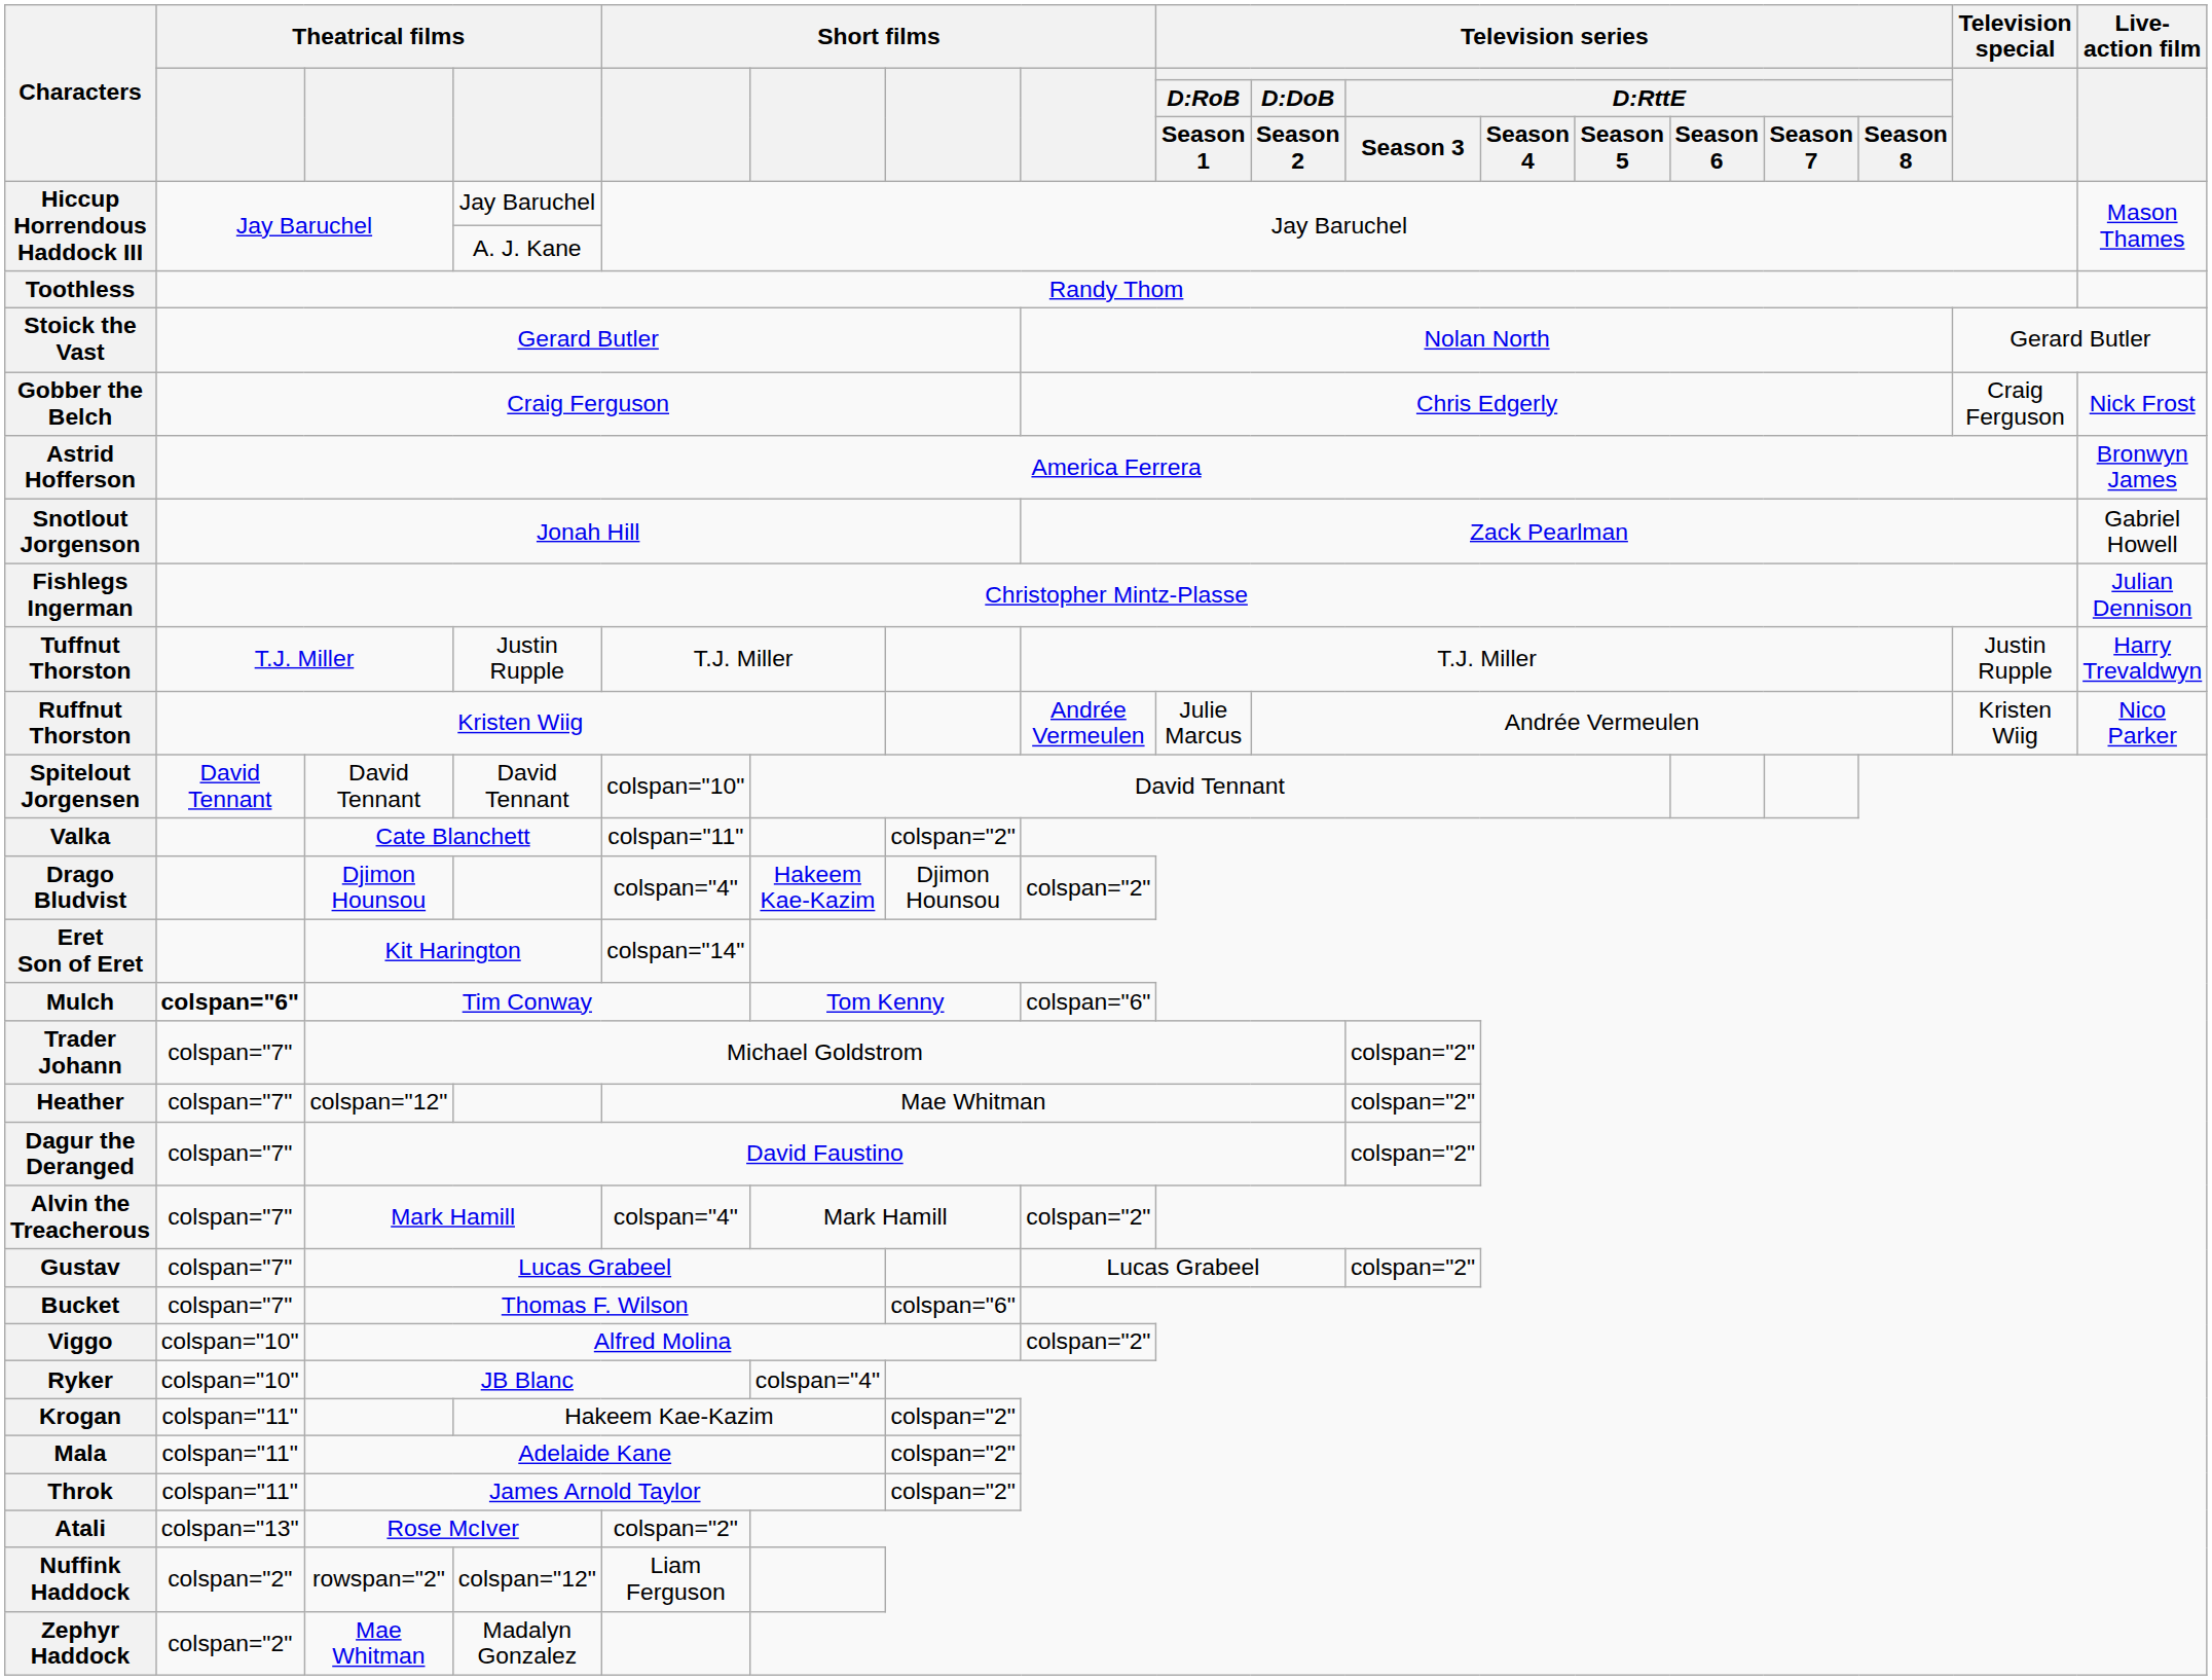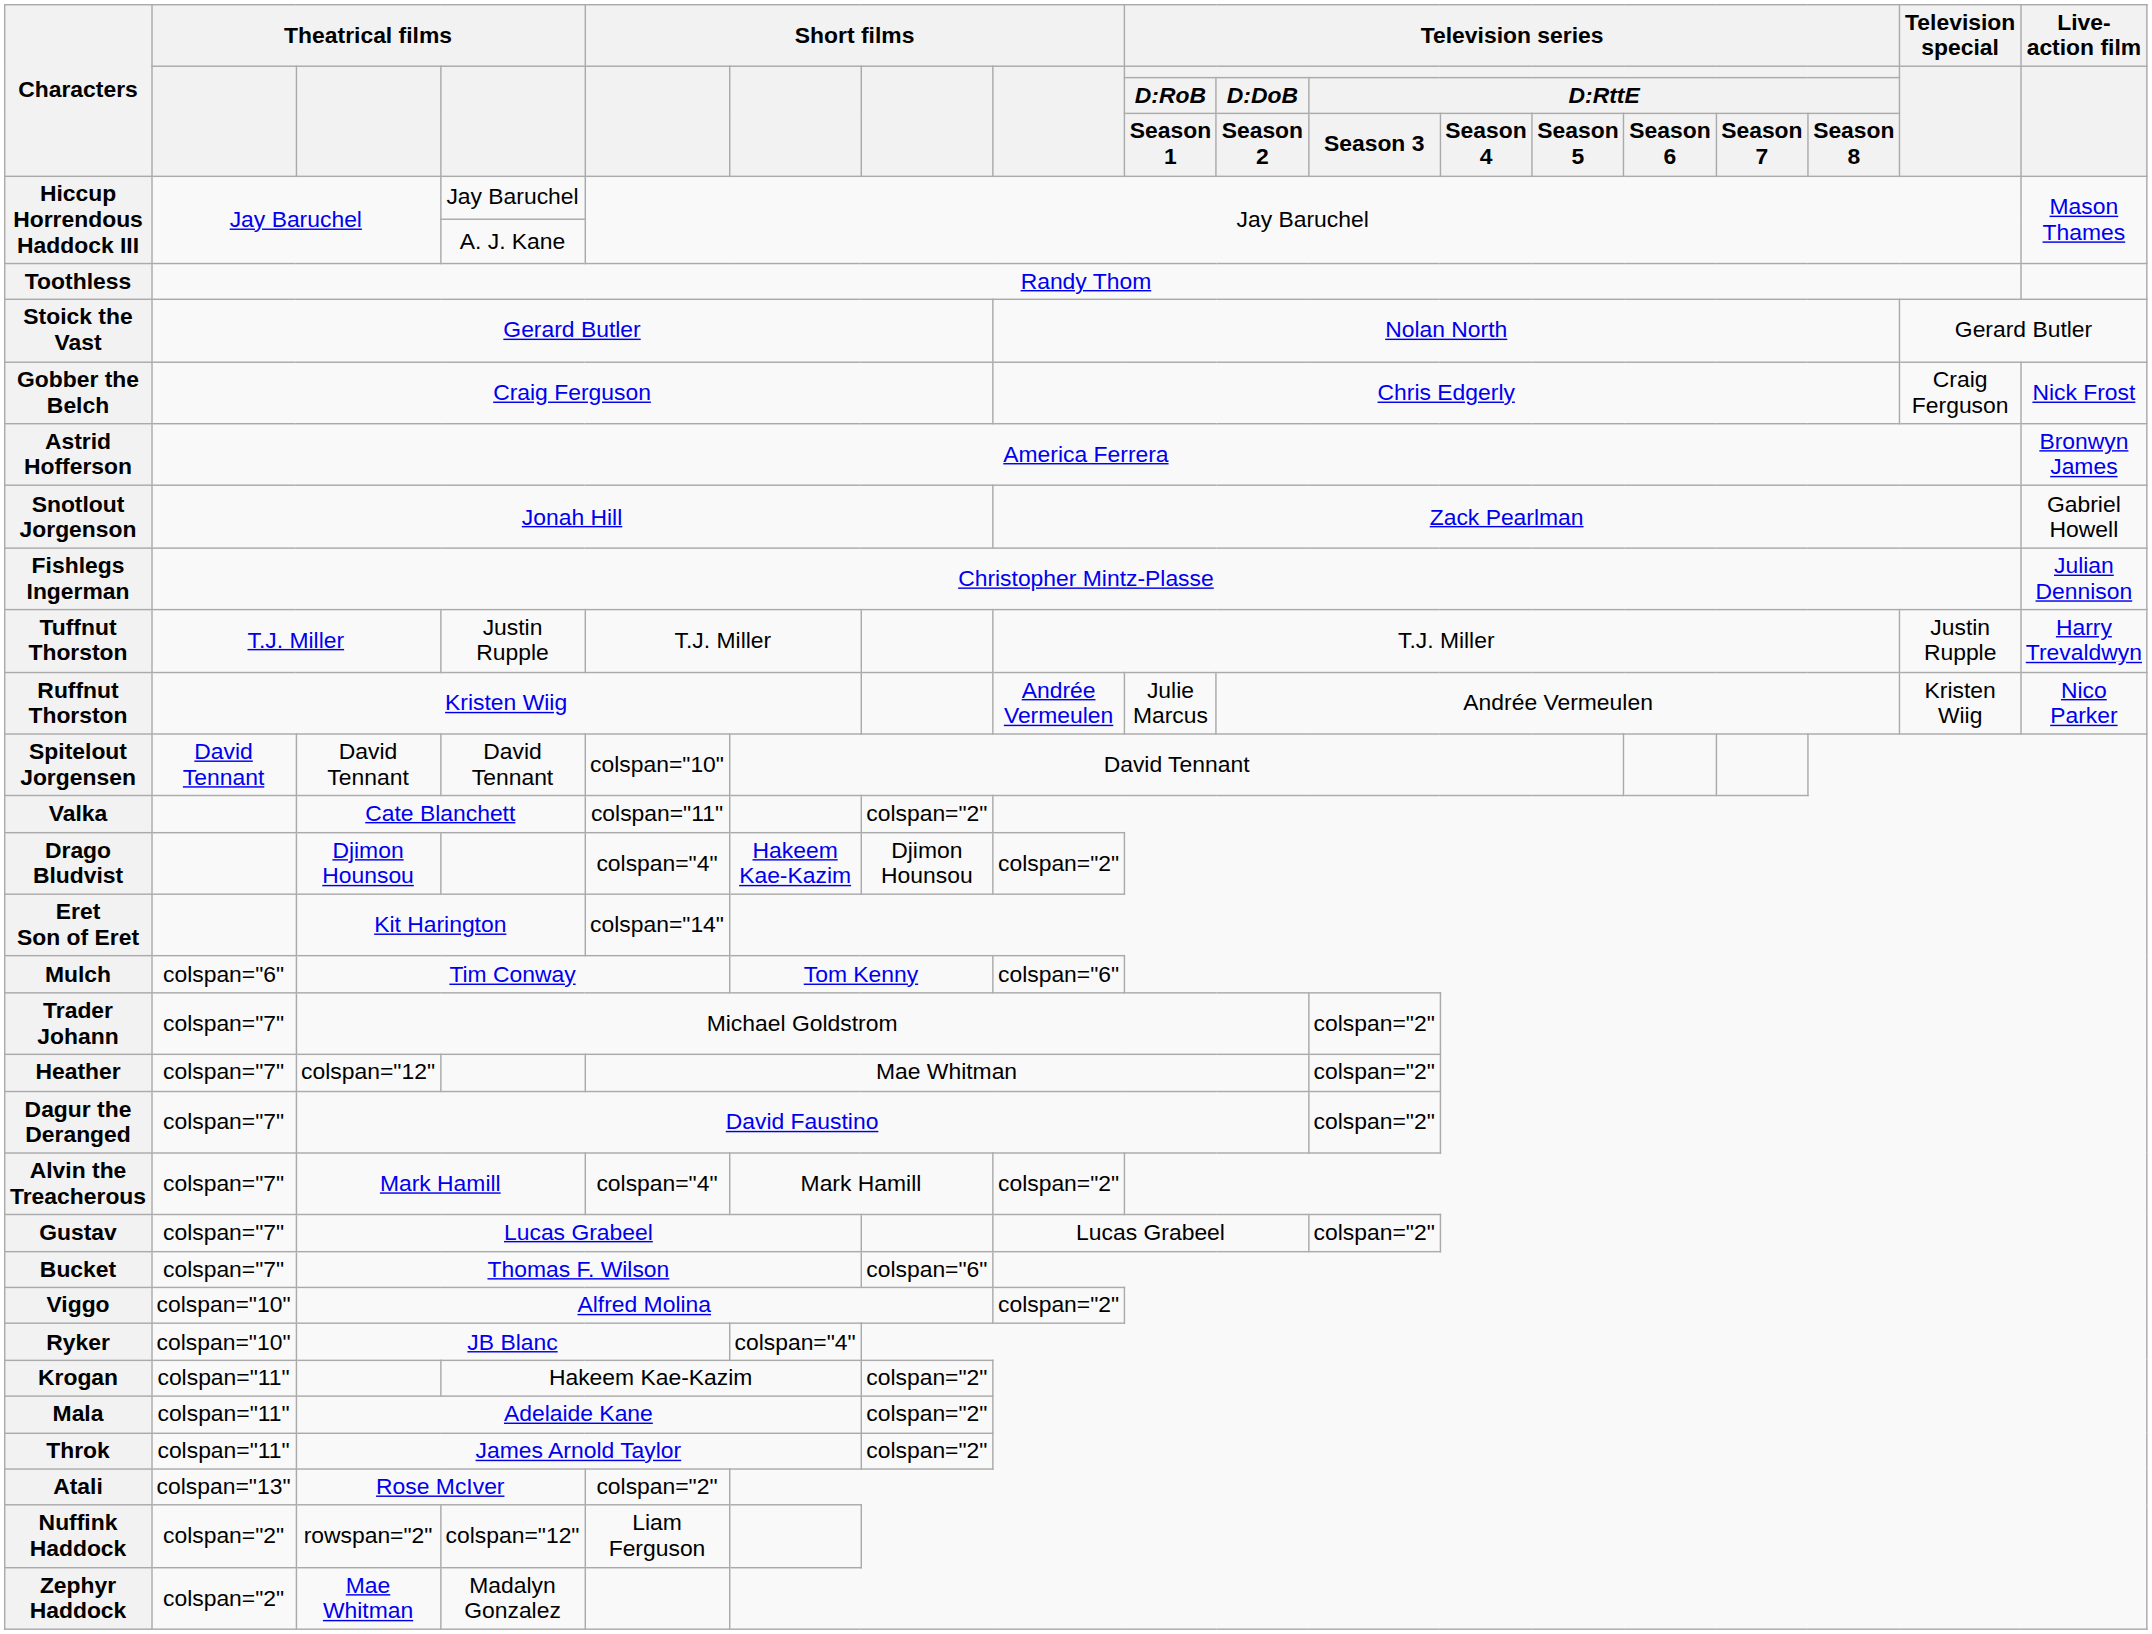Mulch | column 2: bold -> normal
